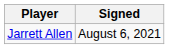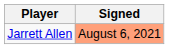Jarrett Allen | Signed: no background -> lightsalmon background
